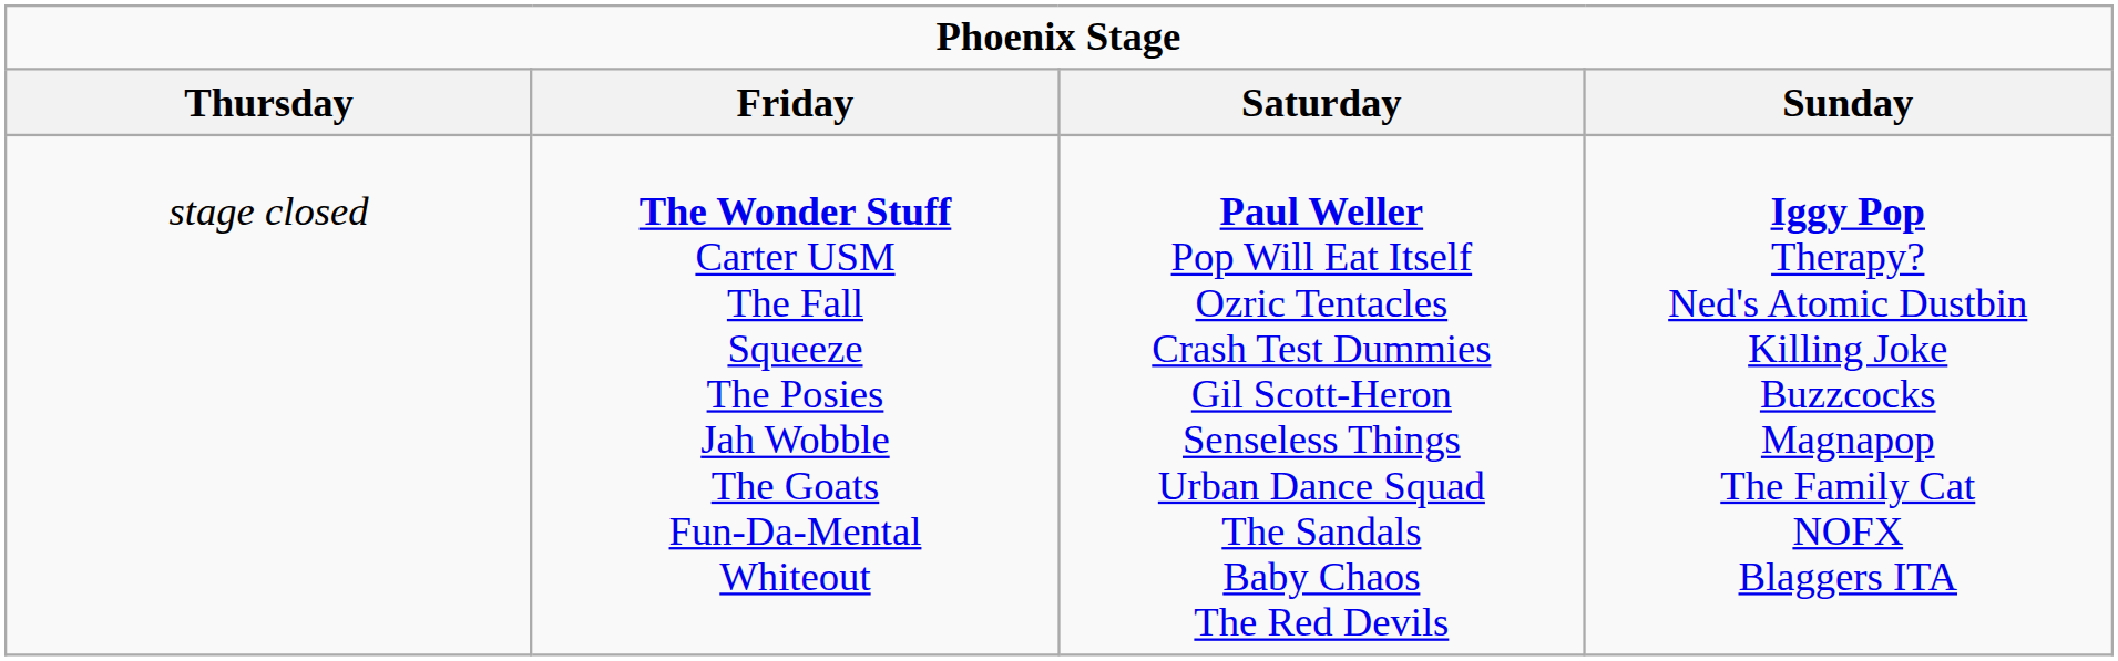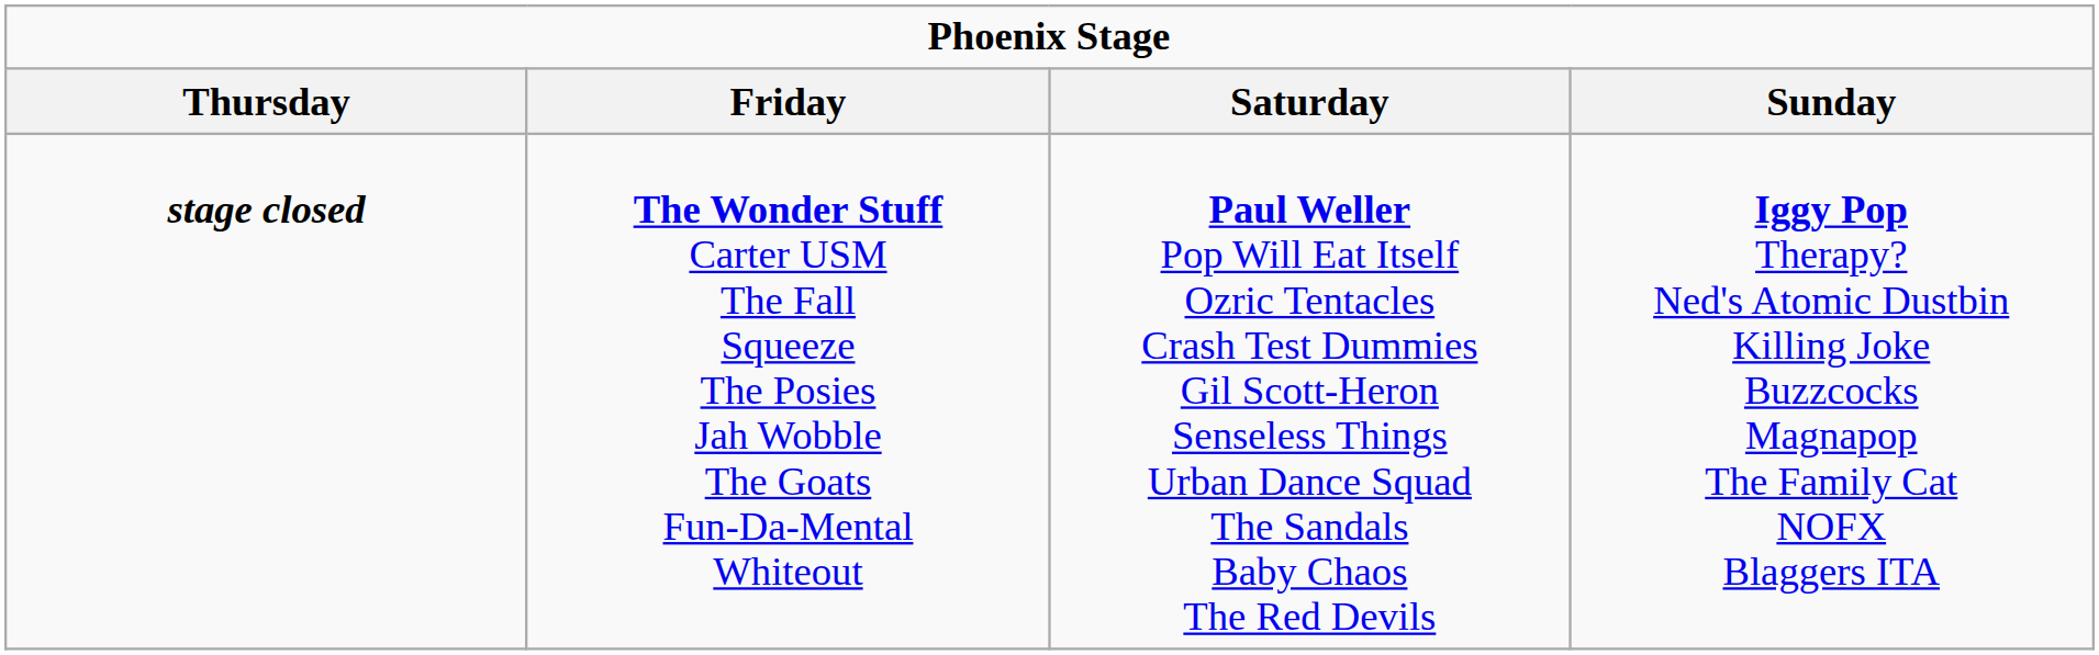stage closed | Thursday: normal -> bold
